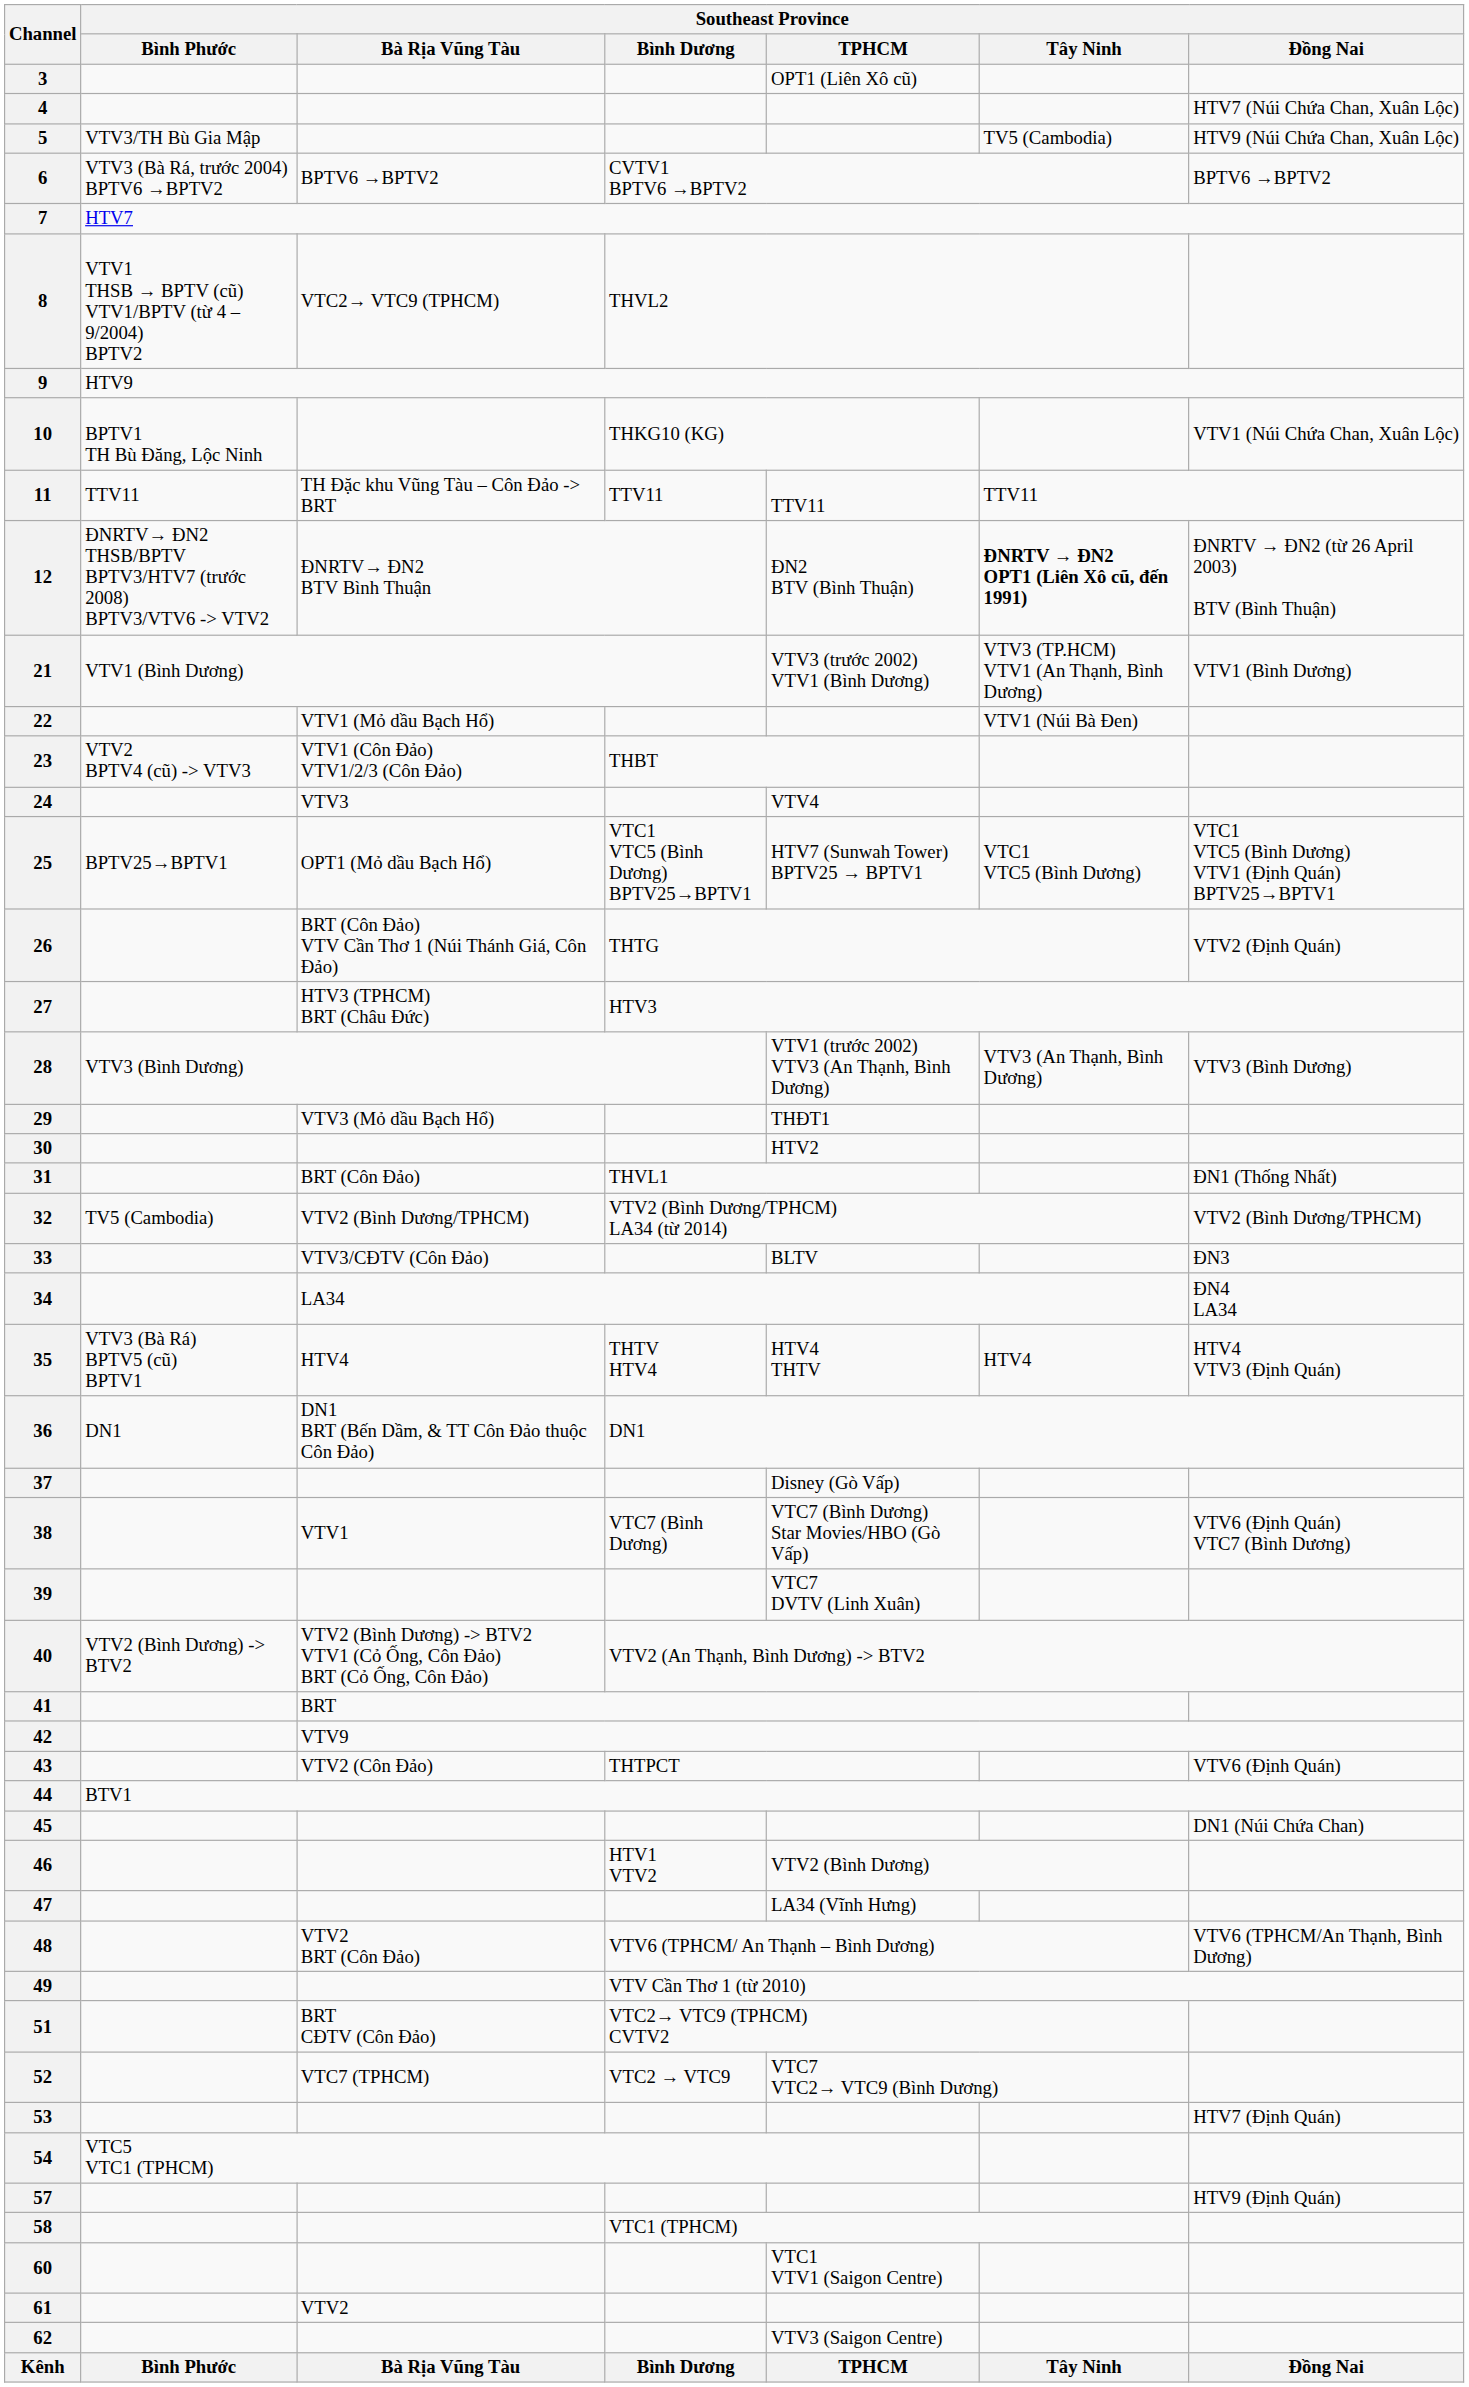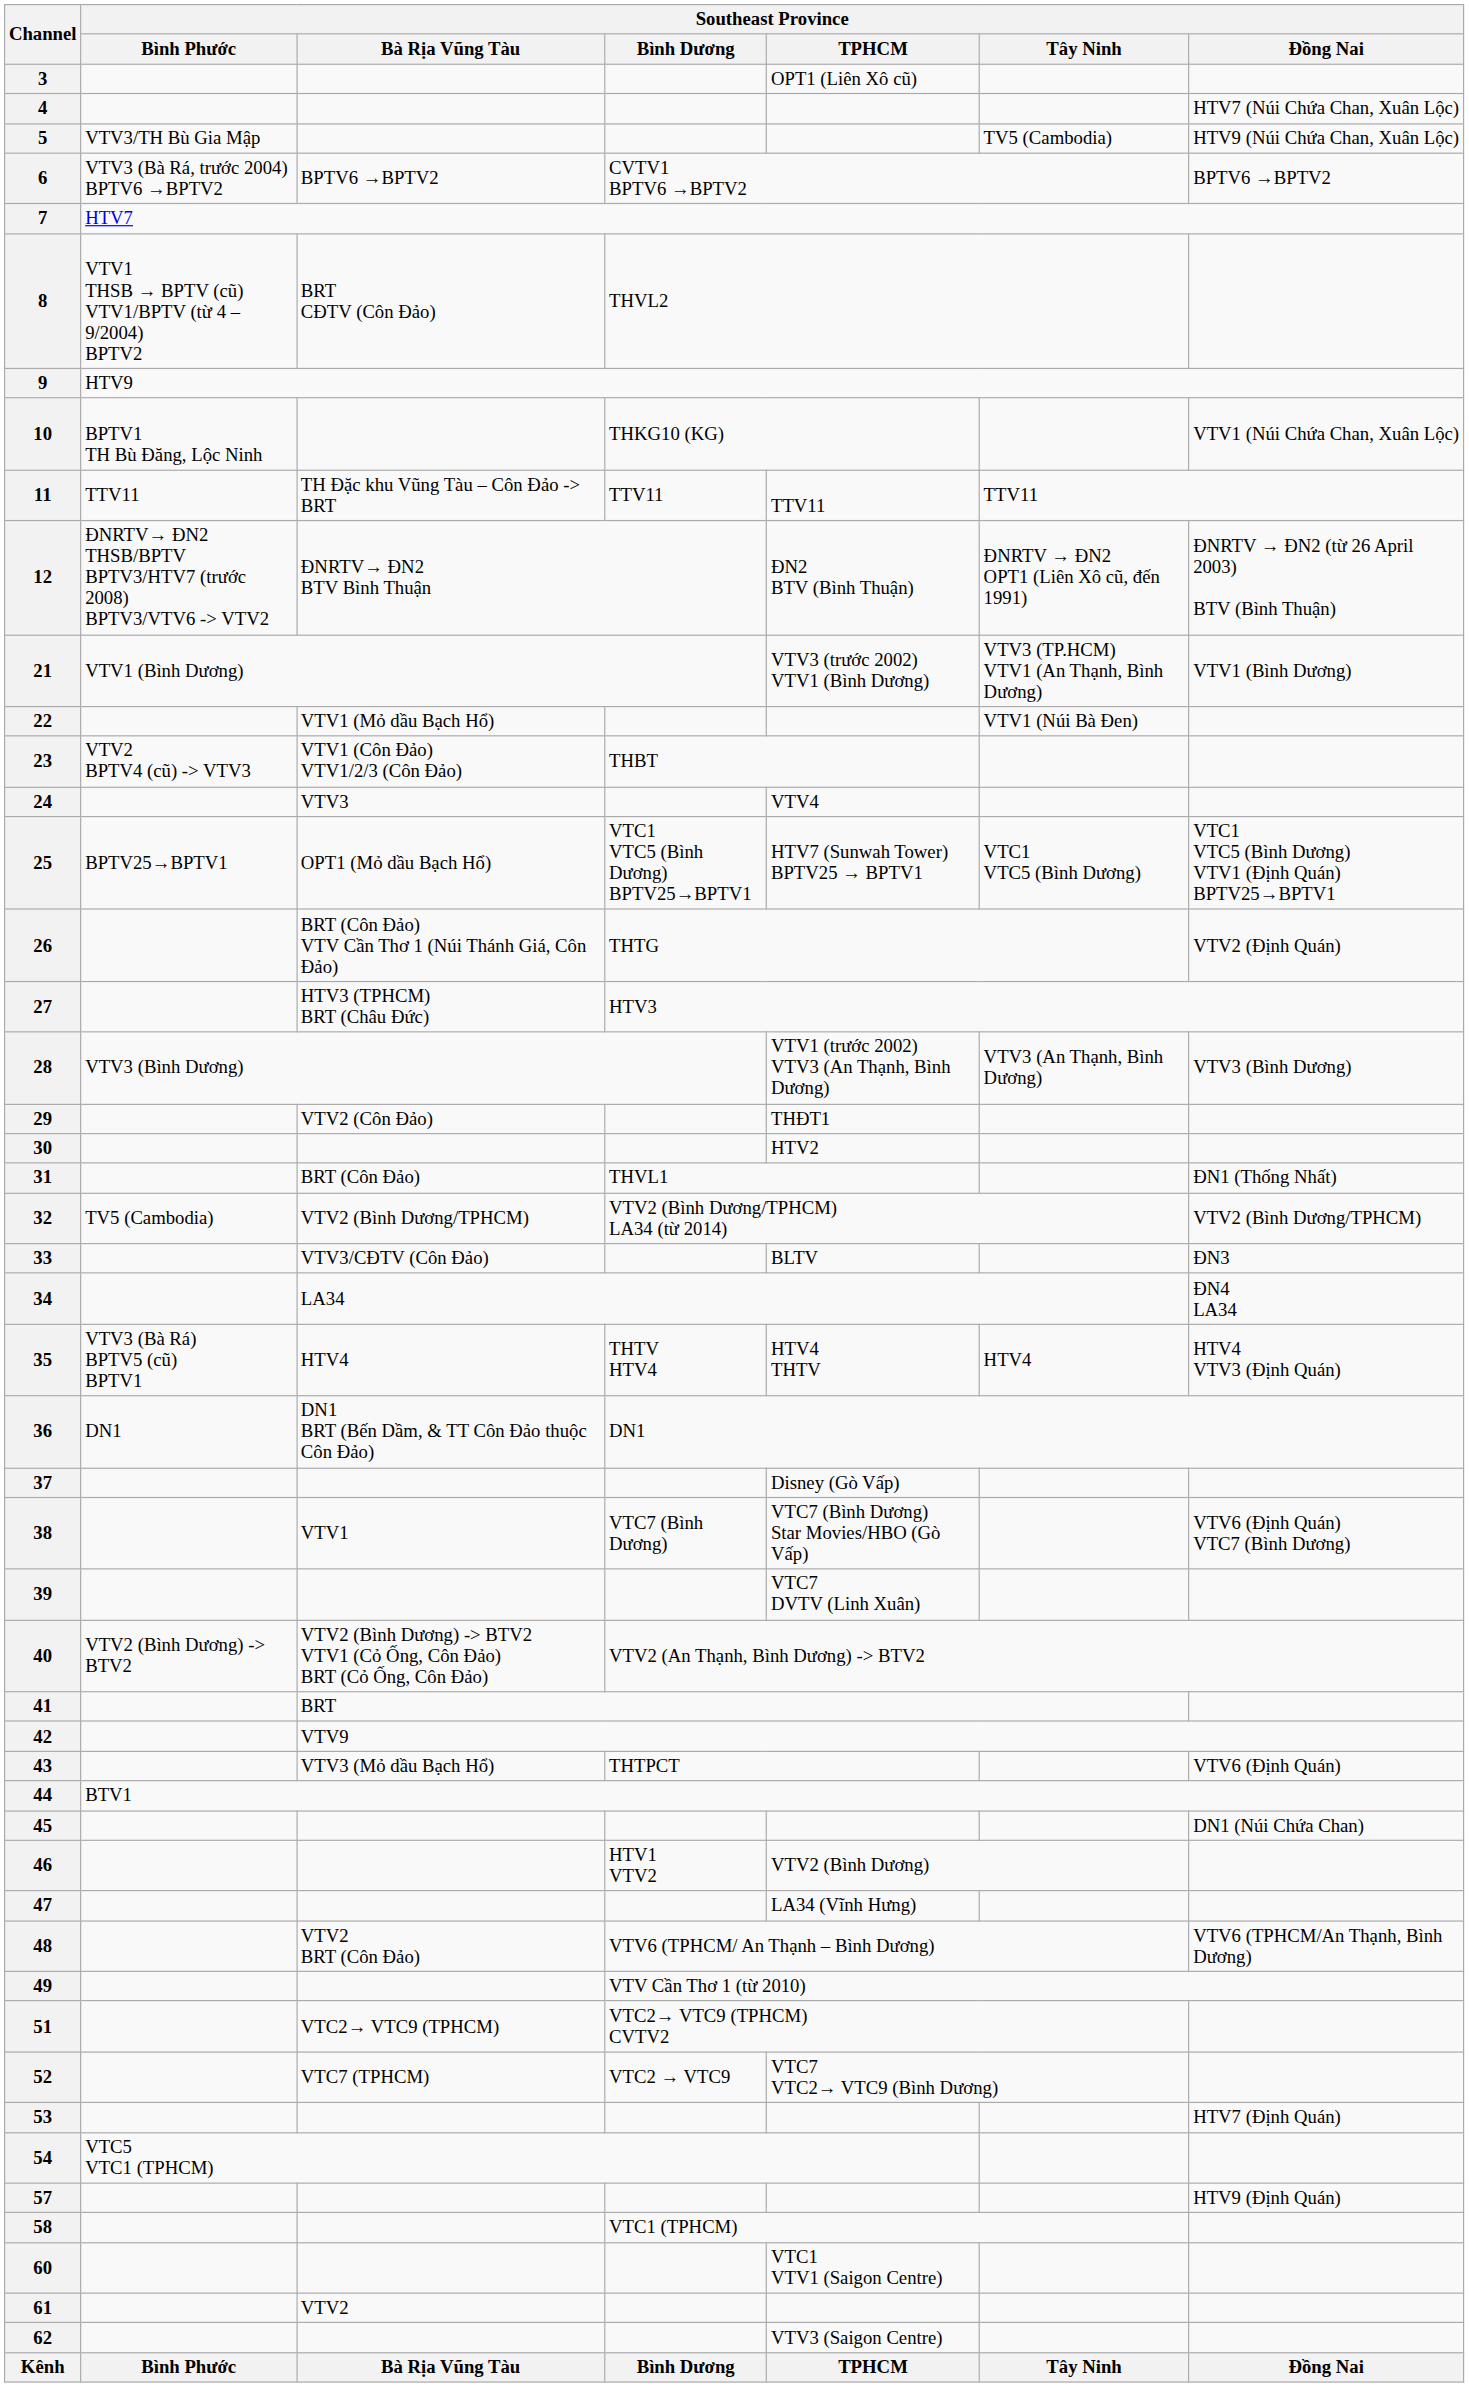8 | Southeast Province / Bà Rịa Vũng Tàu: VTC2→ VTC9 (TPHCM) -> BRT CĐTV (Côn Đảo)
12 | Southeast Province / Tây Ninh: bold -> normal
29 | Southeast Province / Bà Rịa Vũng Tàu: VTV3 (Mỏ dầu Bạch Hổ) -> VTV2 (Côn Đảo)
43 | Southeast Province / Bà Rịa Vũng Tàu: VTV2 (Côn Đảo) -> VTV3 (Mỏ dầu Bạch Hổ)
51 | Southeast Province / Bà Rịa Vũng Tàu: BRT CĐTV (Côn Đảo) -> VTC2→ VTC9 (TPHCM)
